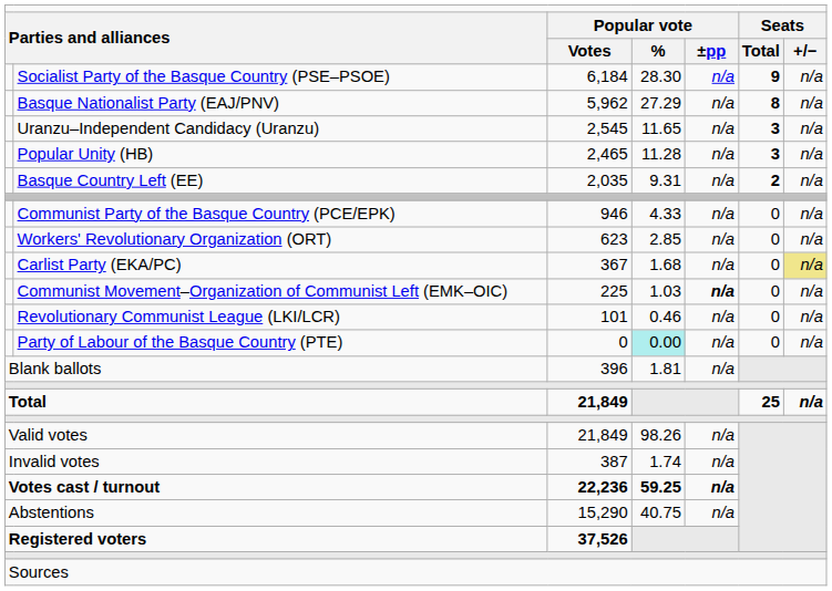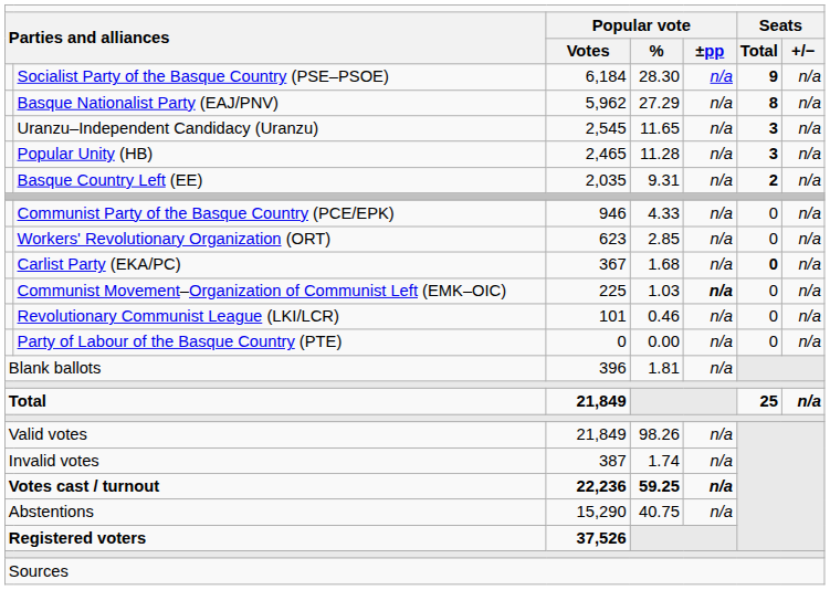Carlist Party (EKA/PC) | column 6: normal -> bold
Carlist Party (EKA/PC) | column 7: khaki background -> no background
Party of Labour of the Basque Country (PTE) | column 4: paleturquoise background -> no background
